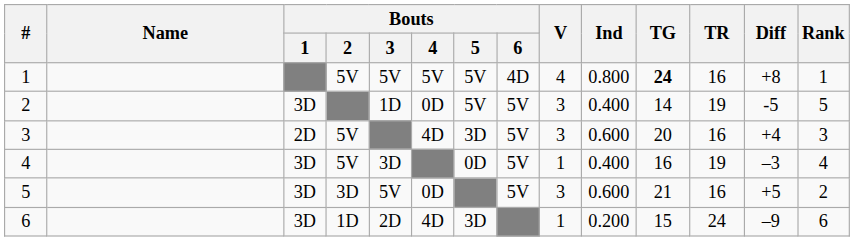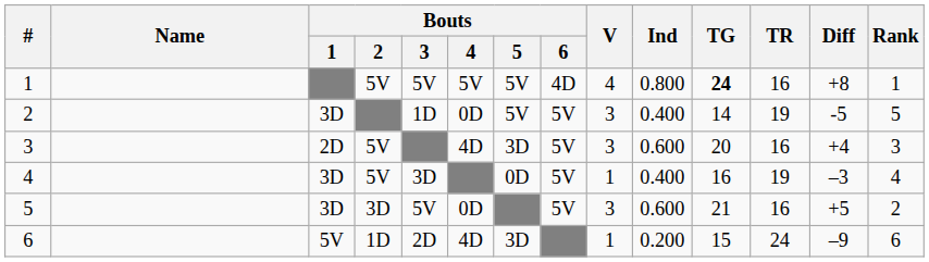row 8 | Bouts / 1: 3D -> 5V
